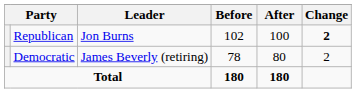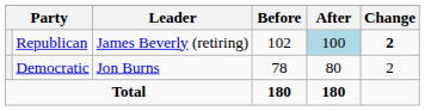Republican | Leader: Jon Burns -> James Beverly (retiring)
Republican | After: no background -> lightblue background
Democratic | Leader: James Beverly (retiring) -> Jon Burns
